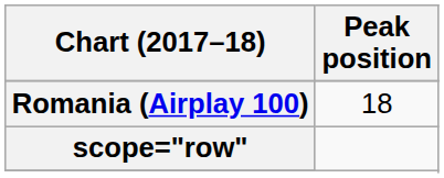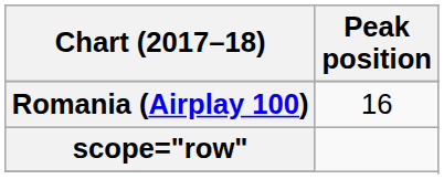Romania (Airplay 100) | Peak position: 18 -> 16
